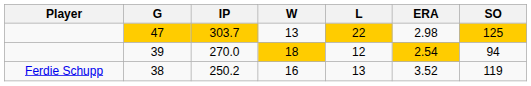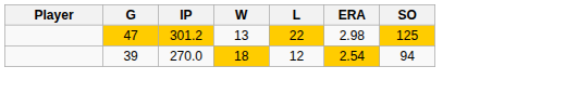47 | IP: 303.7 -> 301.2
- row: Ferdie Schupp | 38 | 250.2 | 16 | 13 | 3.52 | 119
